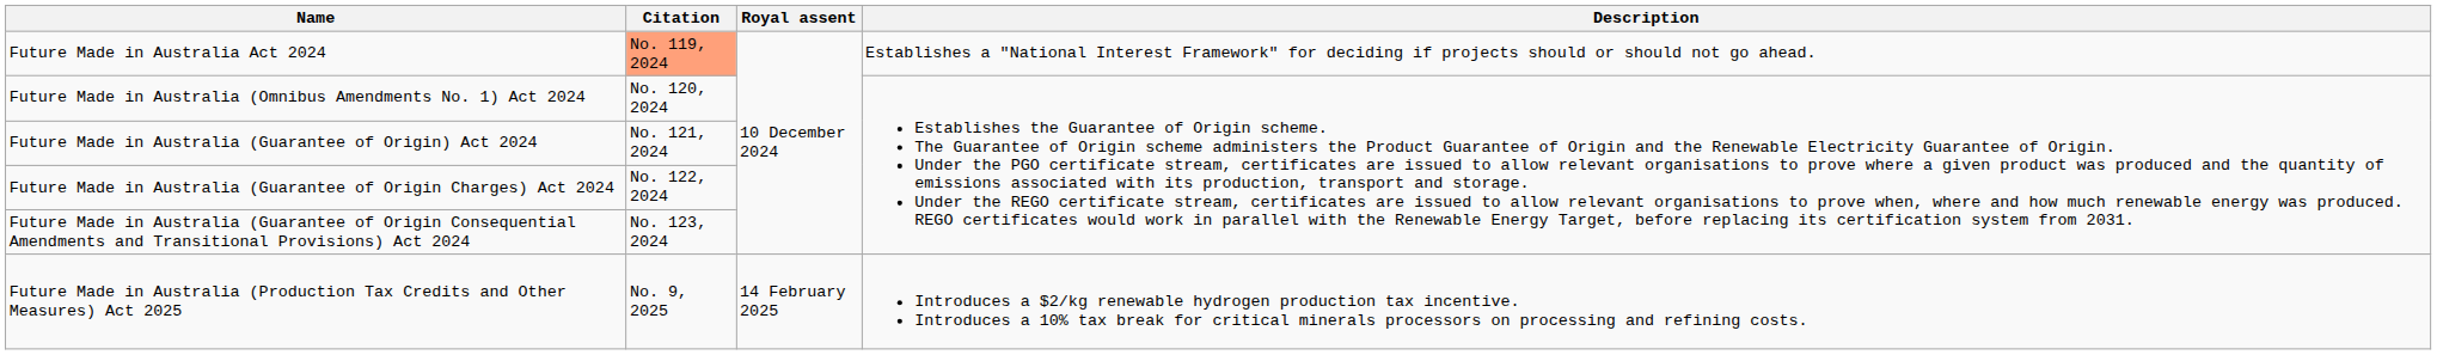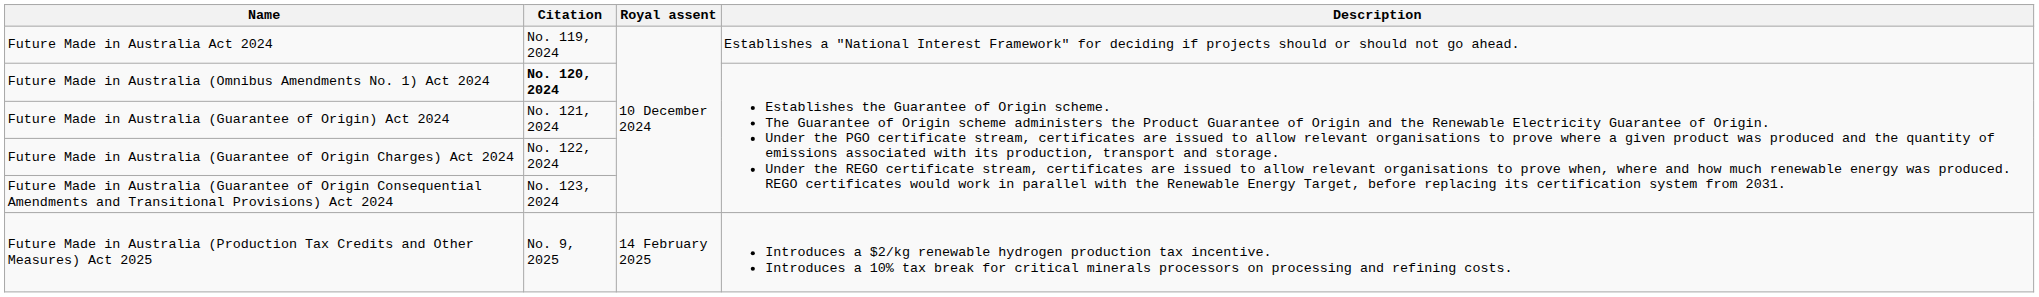Future Made in Australia Act 2024 | Citation: lightsalmon background -> no background
Future Made in Australia (Omnibus Amendments No. 1) Act 2024 | Citation: normal -> bold
